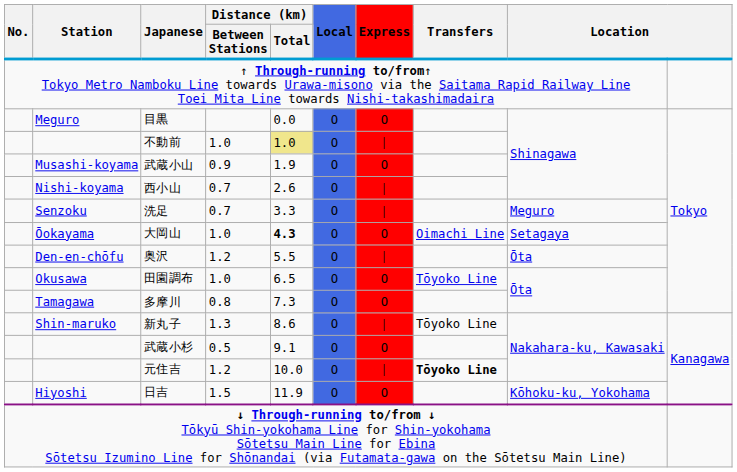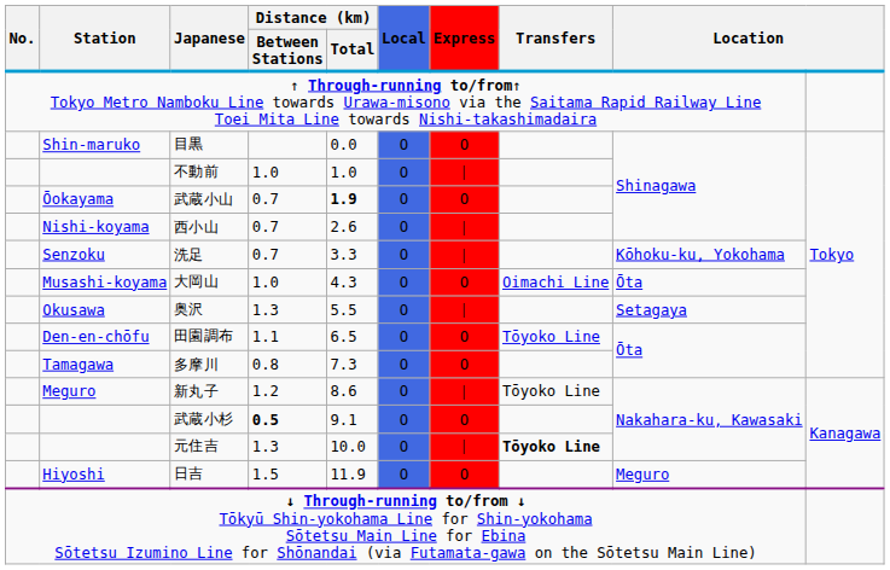目黒 | Station: Meguro -> Shin-maruko
不動前 | Distance (km) / Total: khaki background -> no background
武蔵小山 | Station: Musashi-koyama -> Ōokayama
武蔵小山 | Distance (km) / Between Stations: 0.9 -> 0.7
武蔵小山 | Distance (km) / Total: normal -> bold
洗足 | column 9: Meguro -> Kōhoku-ku, Yokohama
大岡山 | Station: Ōokayama -> Musashi-koyama
大岡山 | Distance (km) / Total: bold -> normal
大岡山 | column 9: Setagaya -> Ōta
奥沢 | Station: Den-en-chōfu -> Okusawa
奥沢 | Distance (km) / Between Stations: 1.2 -> 1.3
奥沢 | column 9: Ōta -> Setagaya
田園調布 | Station: Okusawa -> Den-en-chōfu
田園調布 | Distance (km) / Between Stations: 1.0 -> 1.1
新丸子 | Station: Shin-maruko -> Meguro
新丸子 | Distance (km) / Between Stations: 1.3 -> 1.2
武蔵小杉 | Distance (km) / Between Stations: normal -> bold
元住吉 | Distance (km) / Between Stations: 1.2 -> 1.3
日吉 | column 9: Kōhoku-ku, Yokohama -> Meguro
